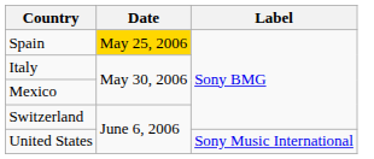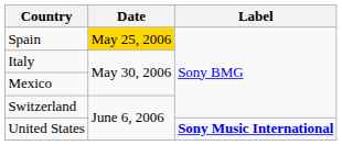United States | Label: normal -> bold
